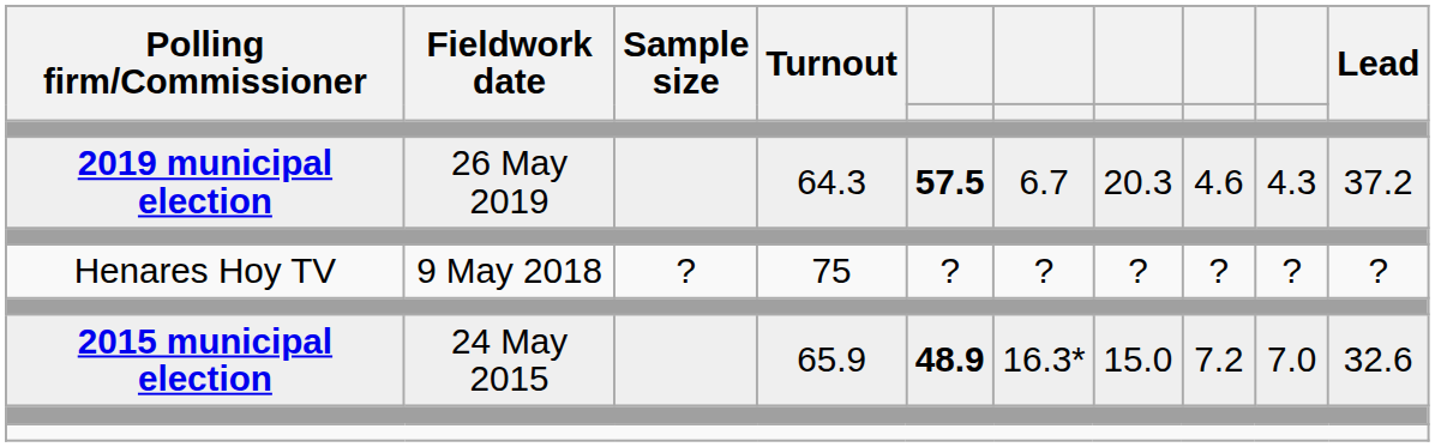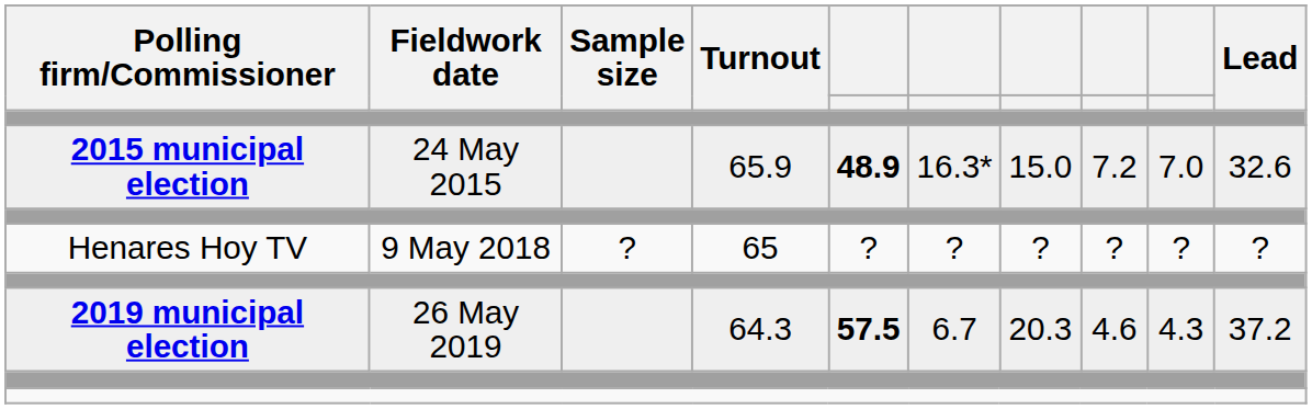rows swapped: 2019 municipal election <-> 2015 municipal election
Henares Hoy TV | Turnout: 75 -> 65
